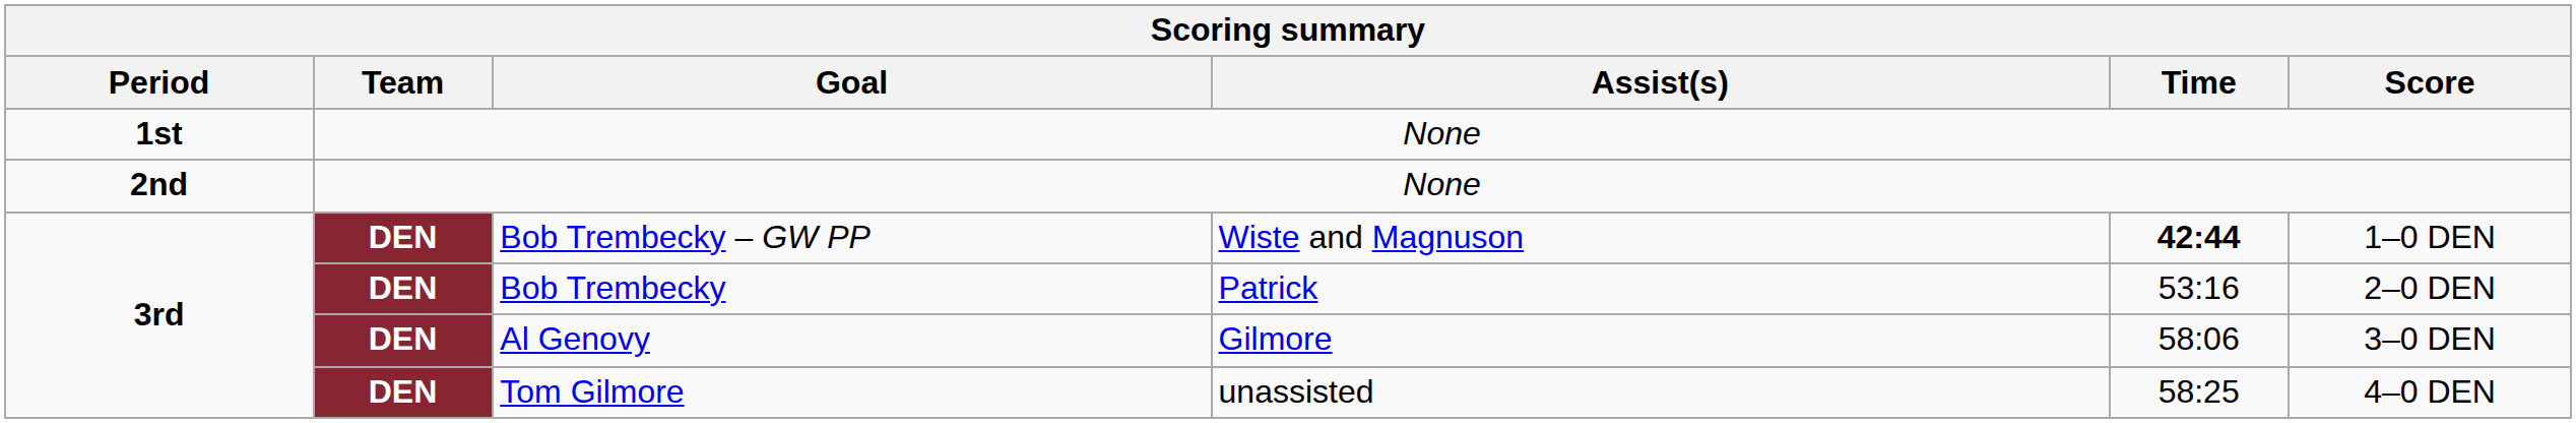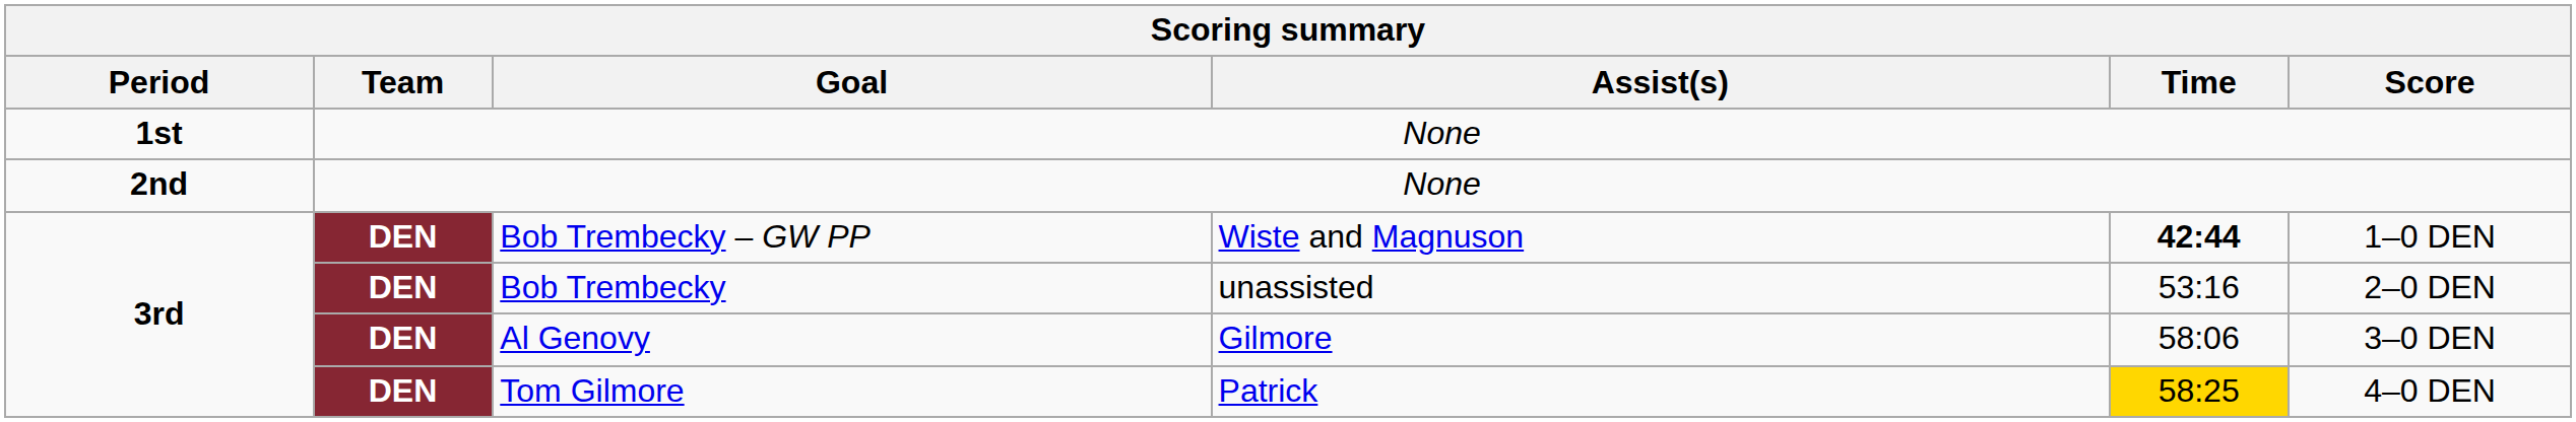Bob Trembecky | Assist(s): Patrick -> unassisted
Tom Gilmore | Assist(s): unassisted -> Patrick
Tom Gilmore | Time: no background -> gold background
